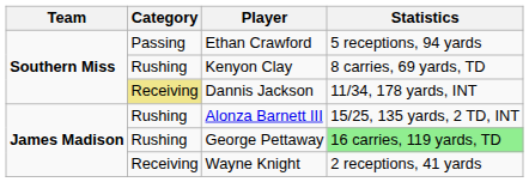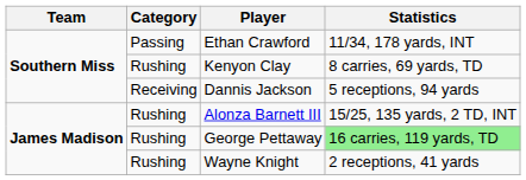Ethan Crawford | Statistics: 5 receptions, 94 yards -> 11/34, 178 yards, INT
Dannis Jackson | Category: khaki background -> no background
Dannis Jackson | Statistics: 11/34, 178 yards, INT -> 5 receptions, 94 yards
Wayne Knight | Category: Receiving -> Rushing
